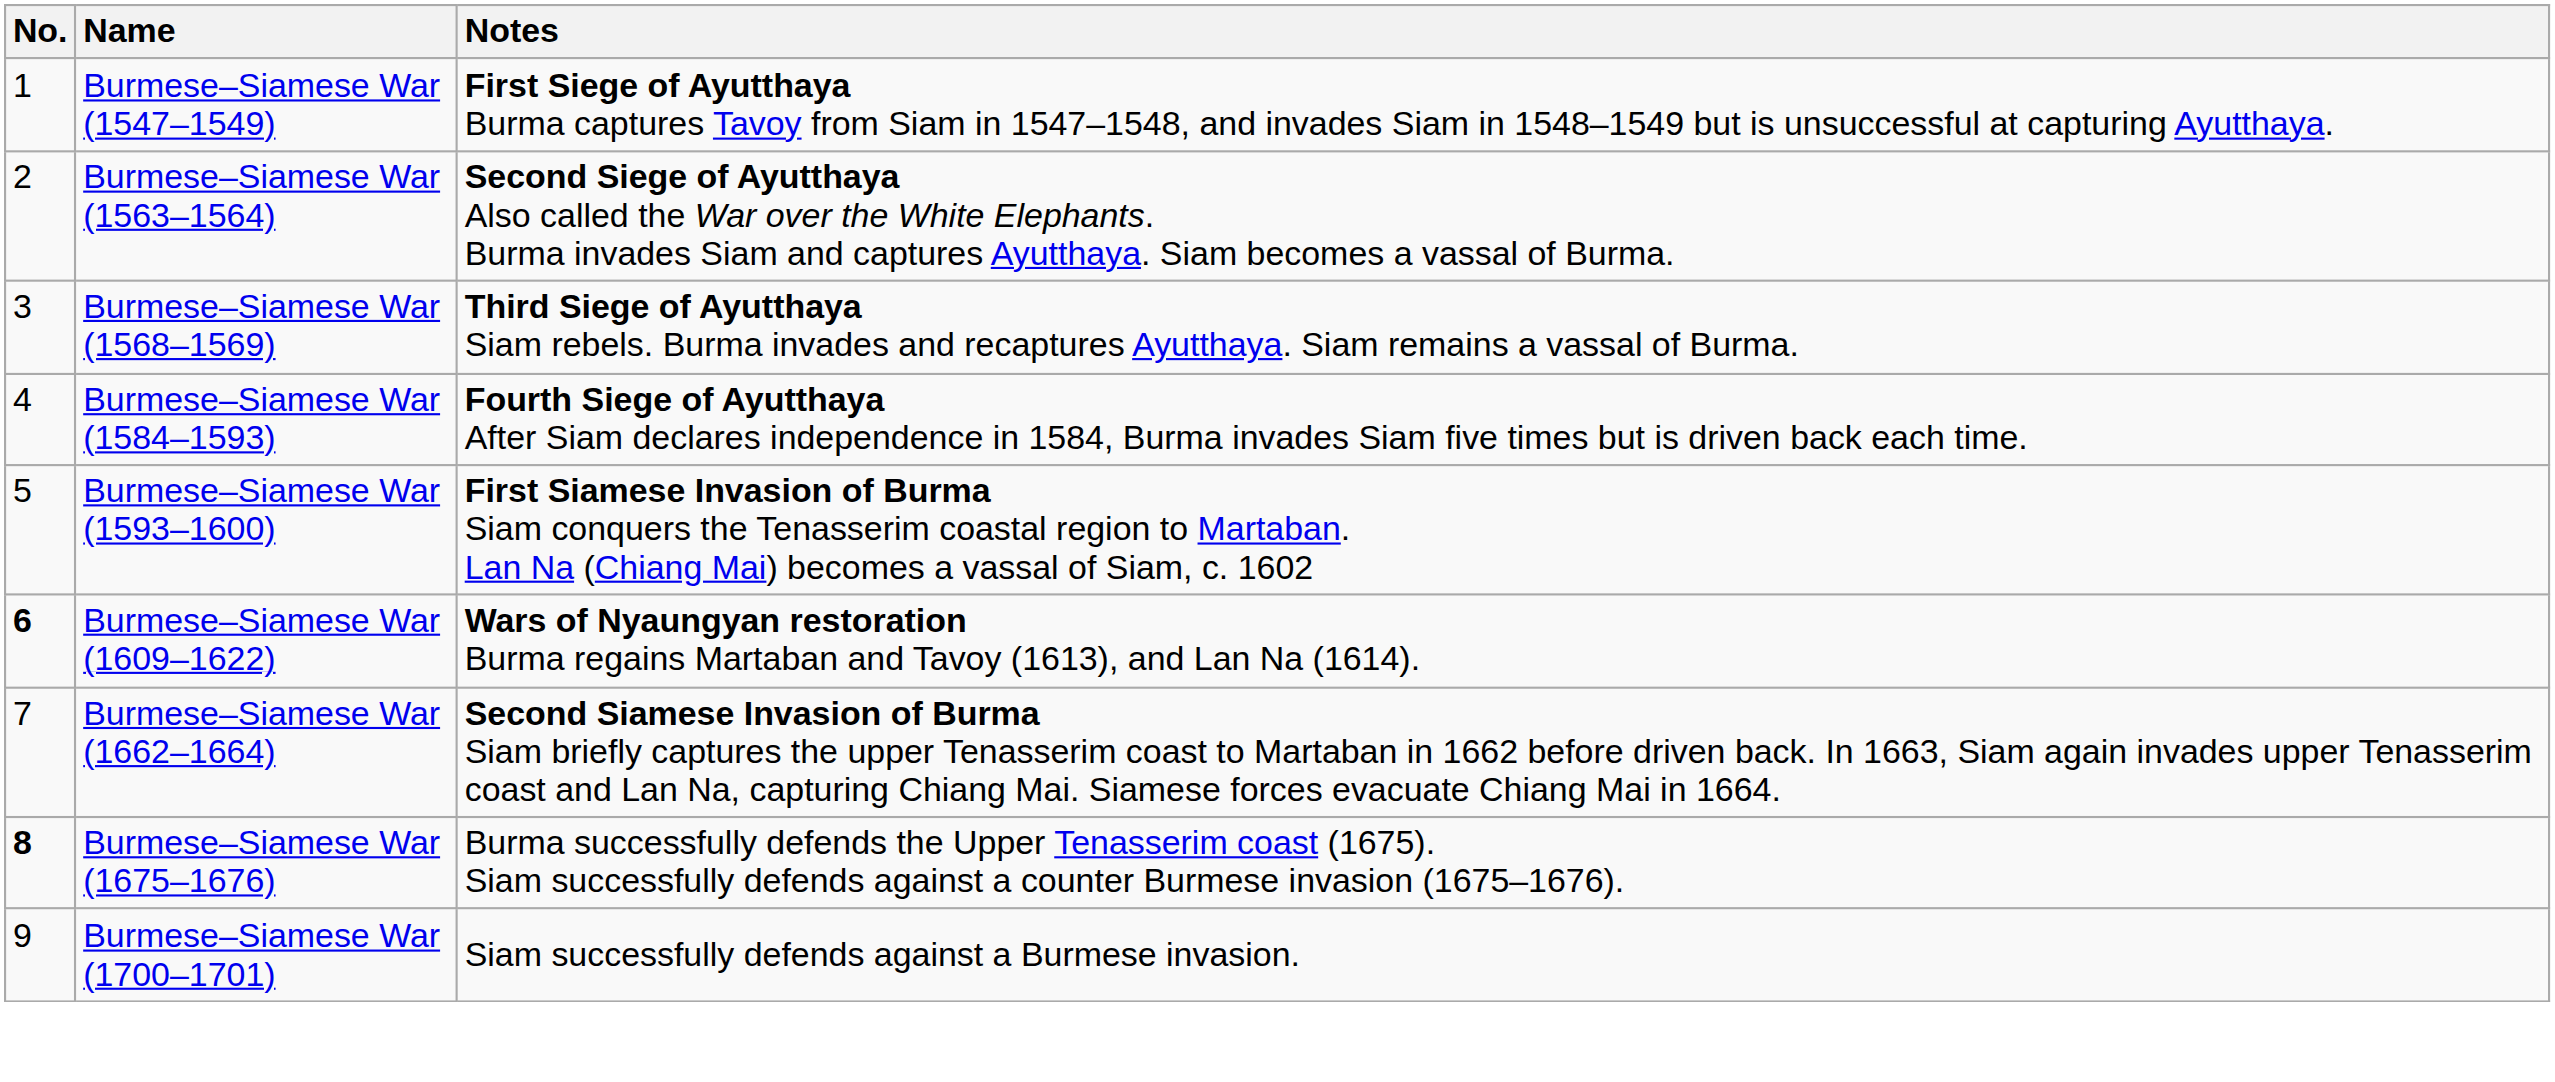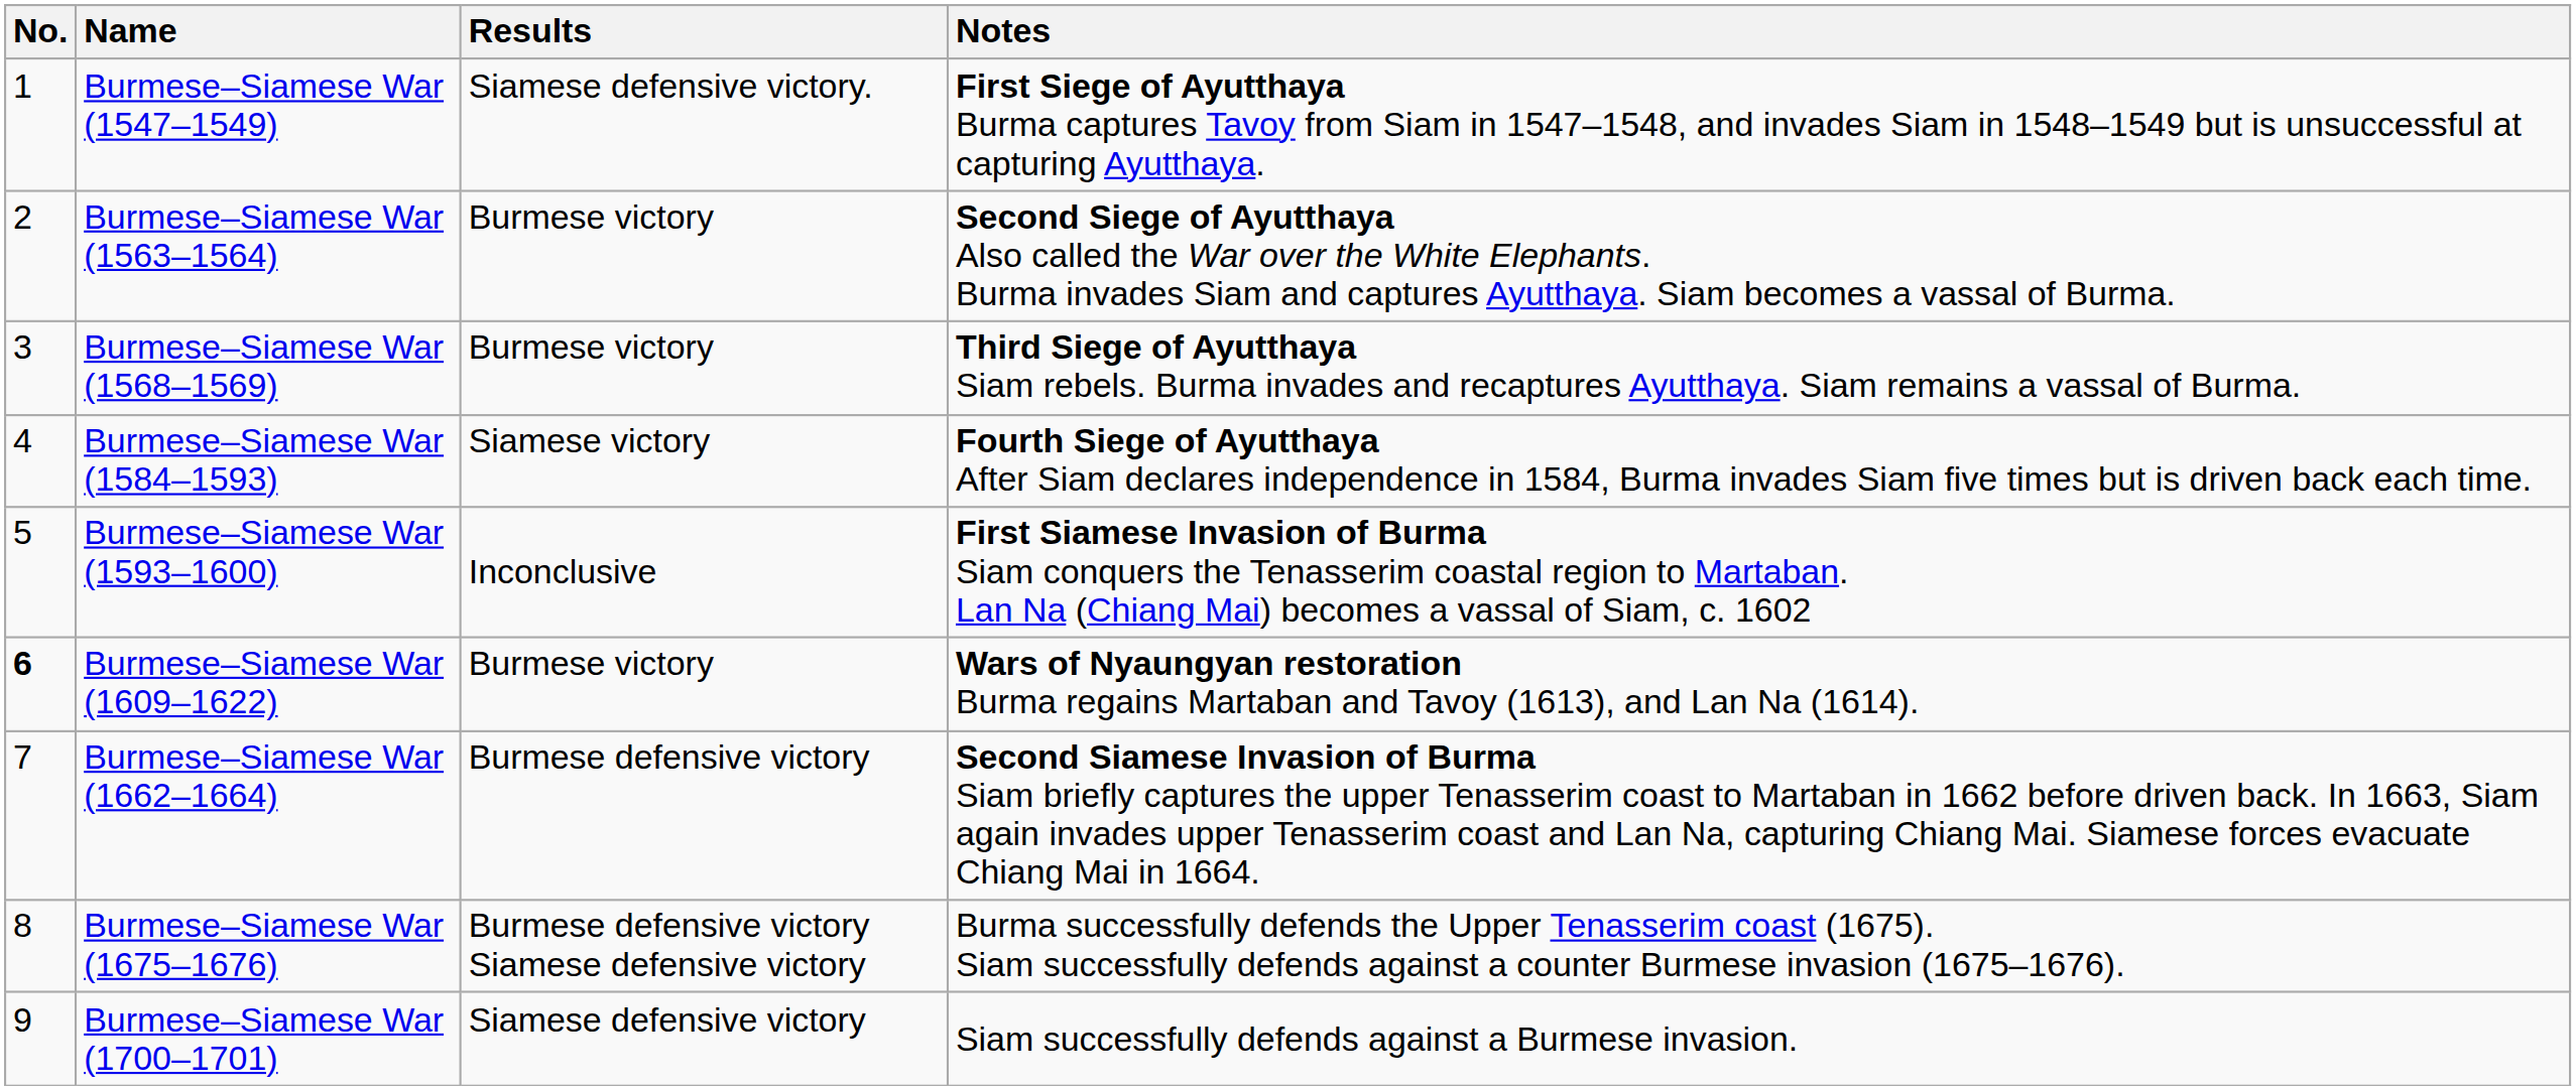+ column: Results | Siamese defensive victory. | Burmese victory | Burmese victory | Siamese victory | Inconclusive | Burmese victory | Burmese defensive victory | Burmese defensive victory Siamese defensive victory | Siamese defensive victory
Burmese–Siamese War (1675–1676) | No.: bold -> normal
